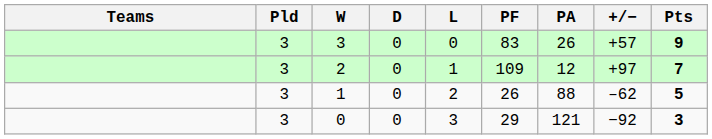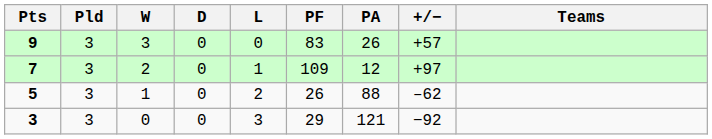columns swapped: Teams <-> Pts
